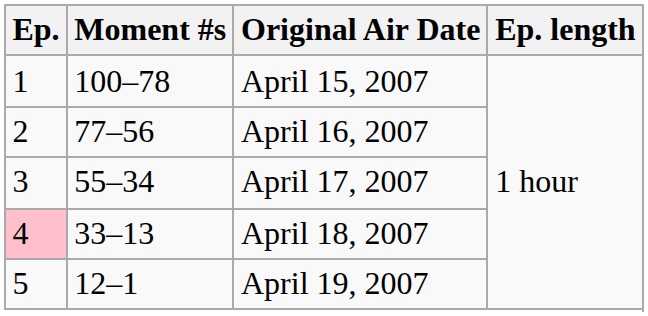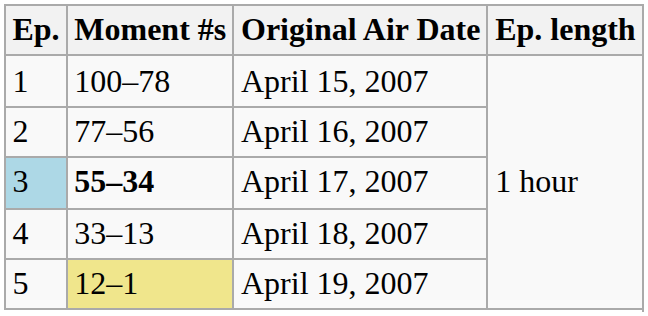April 17, 2007 | Ep.: no background -> lightblue background
April 17, 2007 | Moment #s: normal -> bold
April 18, 2007 | Ep.: pink background -> no background
April 19, 2007 | Moment #s: no background -> khaki background
